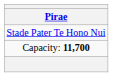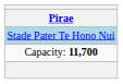row 3 | column 1: no background -> lightblue background
